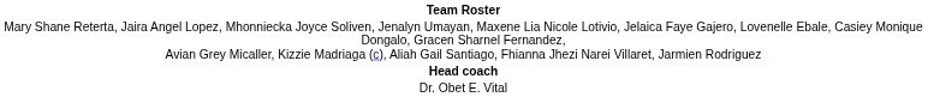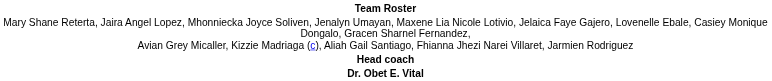row 4 | column 1: normal -> bold
